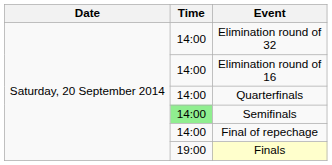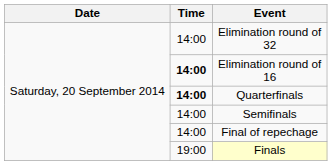Elimination round of 16 | Time: normal -> bold
Quarterfinals | Time: normal -> bold
Semifinals | Time: lightgreen background -> no background
